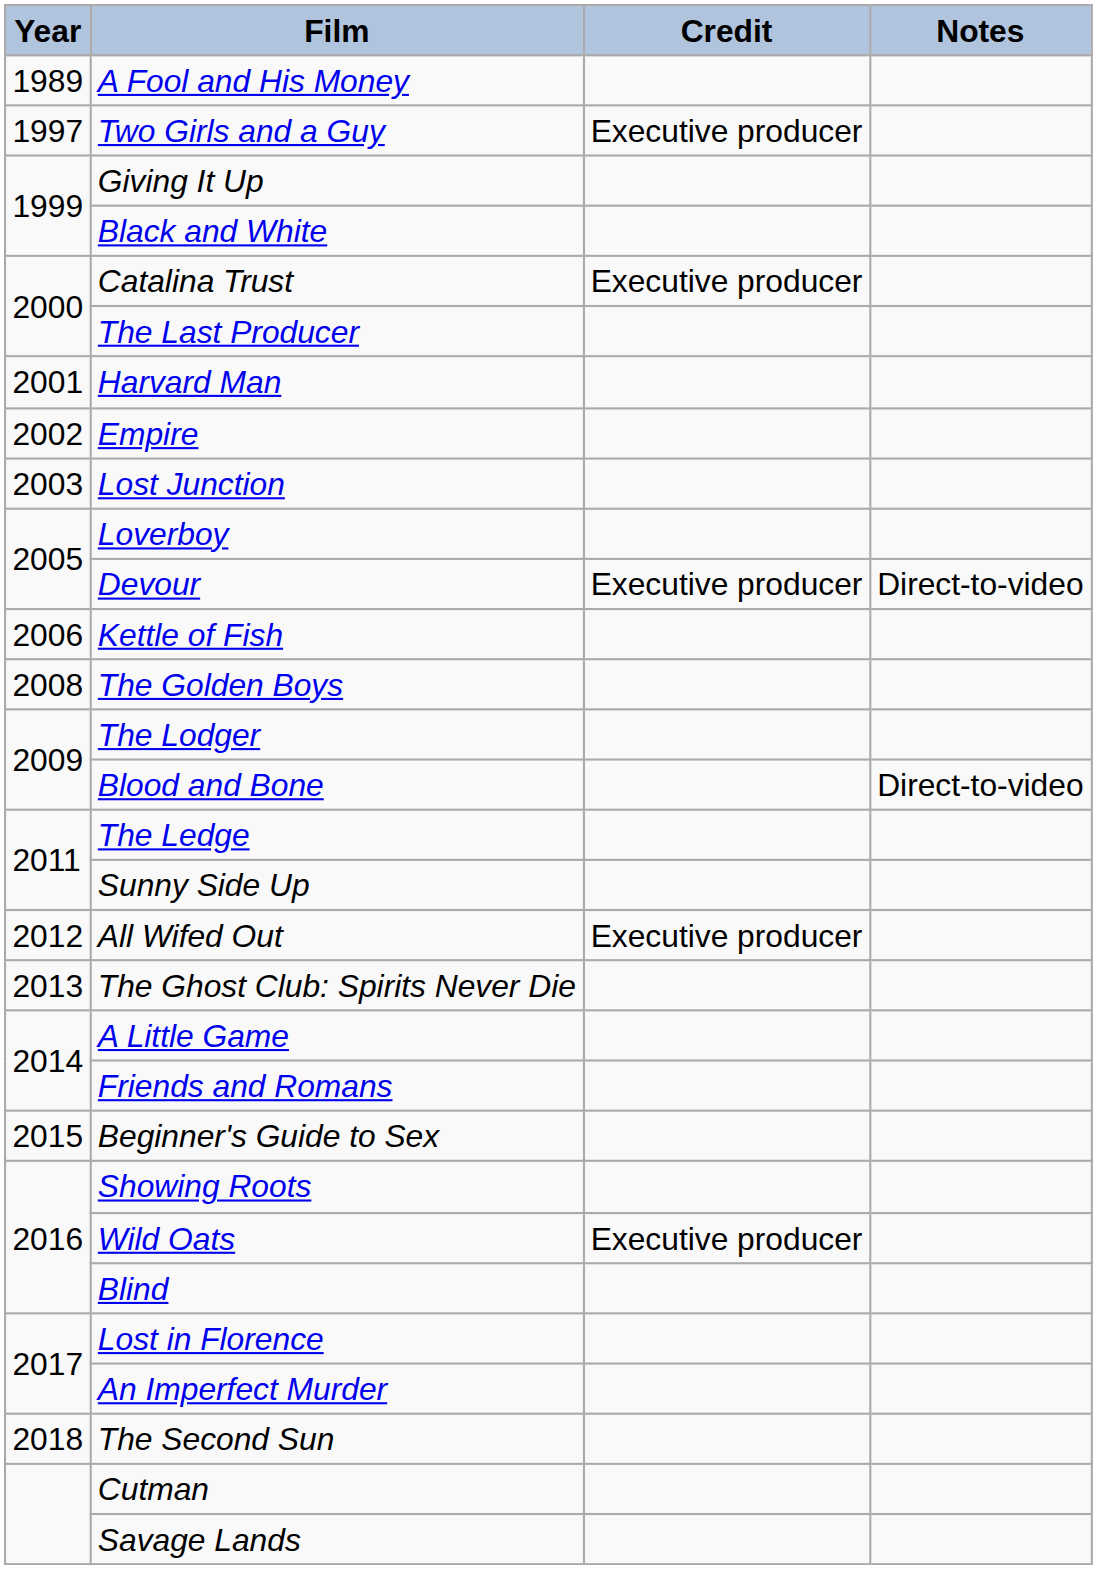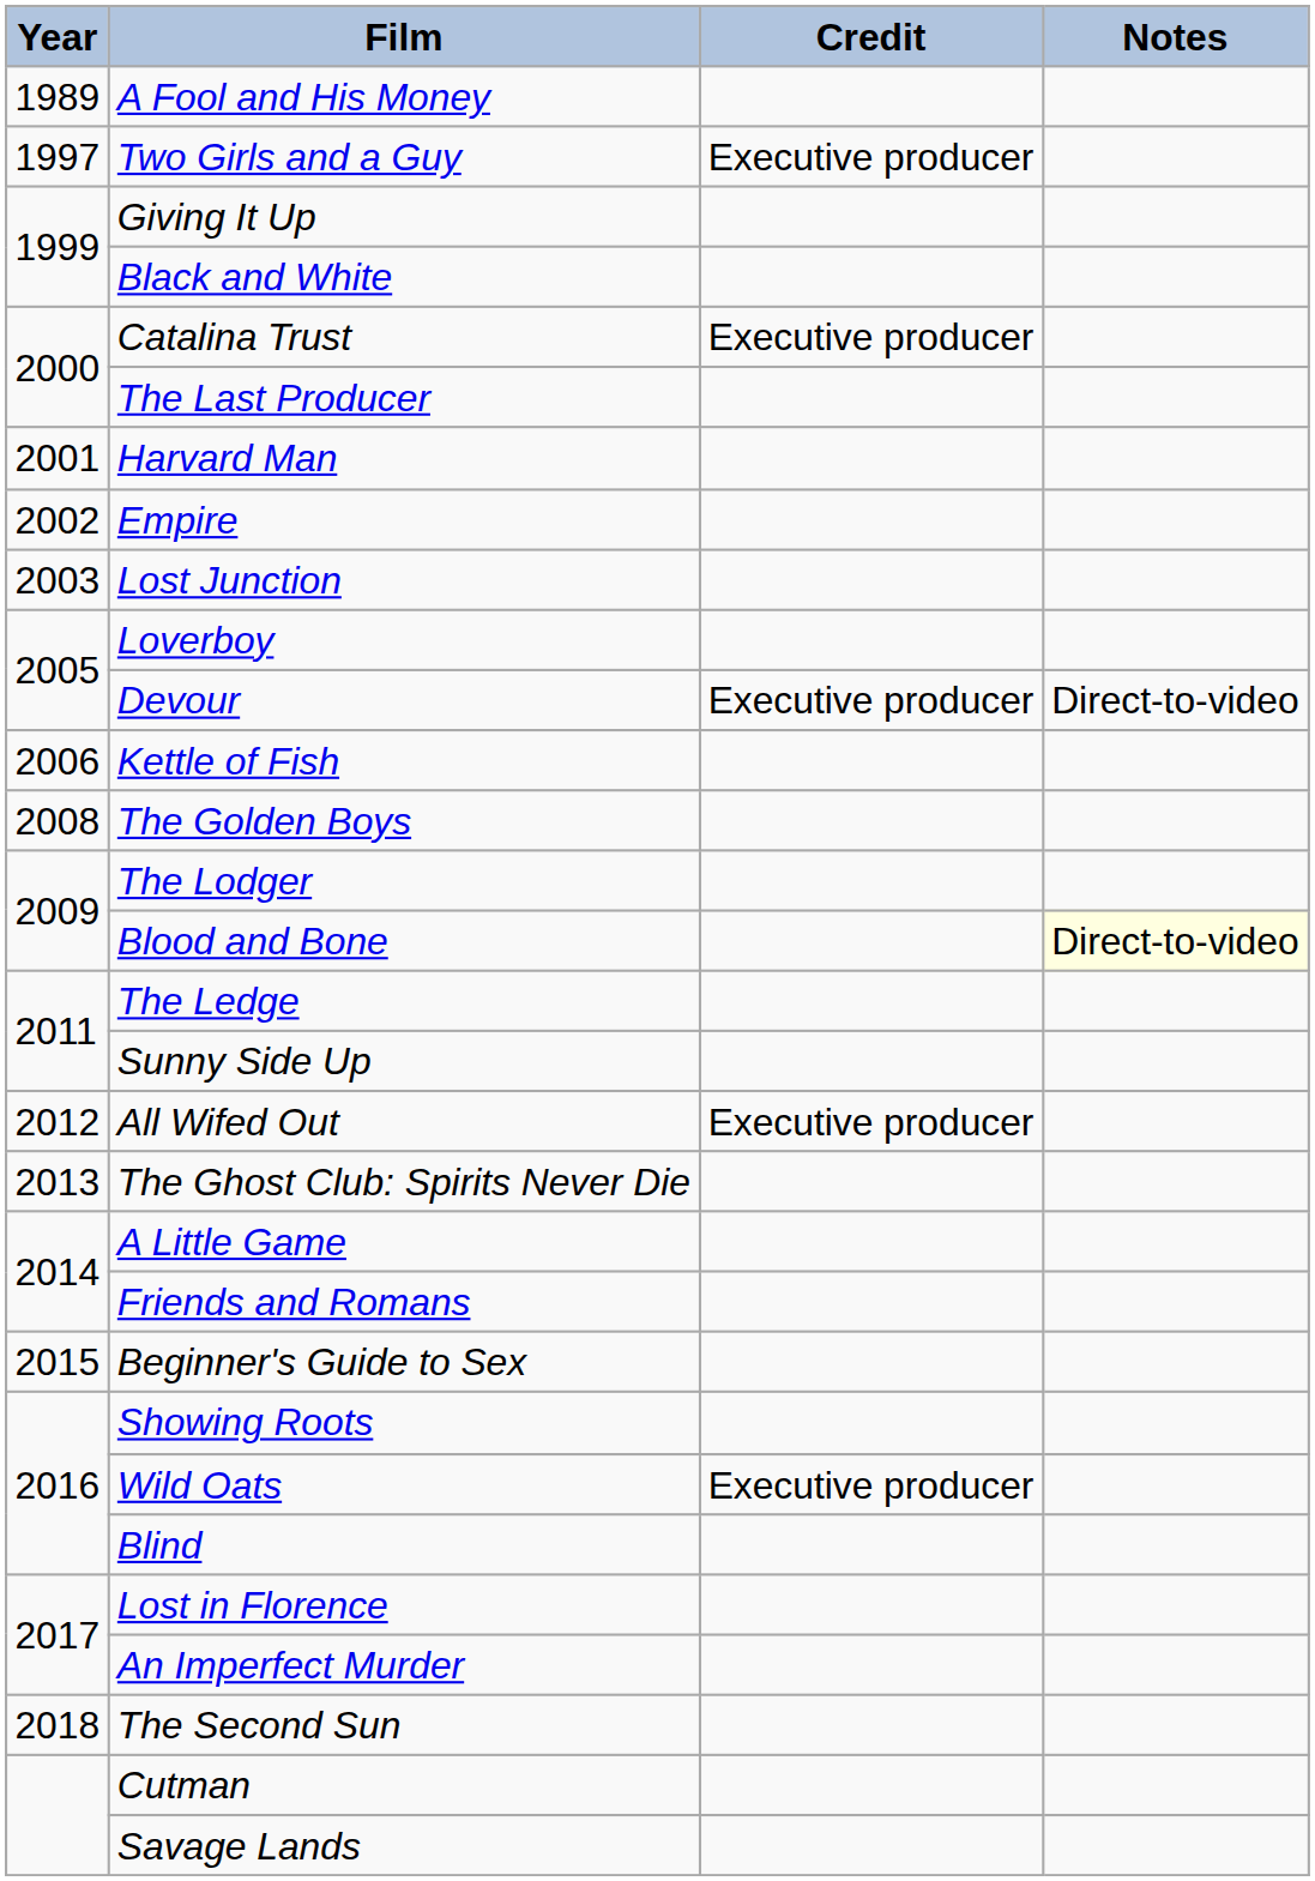Blood and Bone | Notes: no background -> lightyellow background
